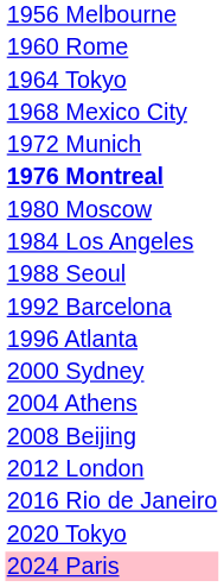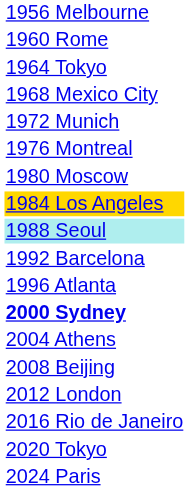1976 Montreal | column 1: bold -> normal
1984 Los Angeles | column 1: no background -> gold background
1988 Seoul | column 1: no background -> paleturquoise background
2000 Sydney | column 1: normal -> bold
2024 Paris | column 1: pink background -> no background
